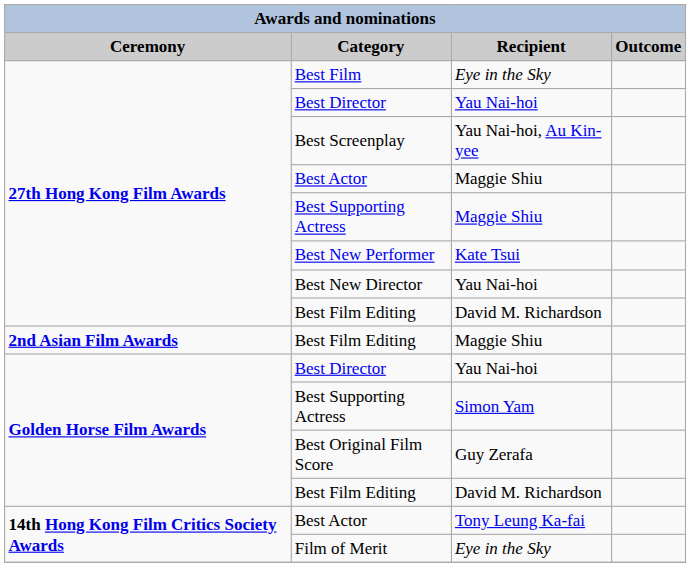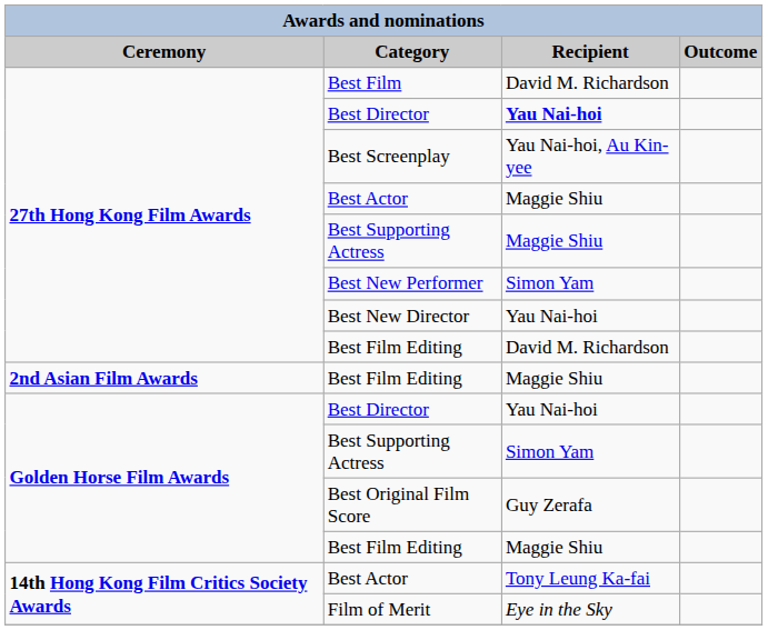Best Film | Recipient: Eye in the Sky -> David M. Richardson
27th Hong Kong Film Awards / Best Director | Recipient: normal -> bold
Best New Performer | Recipient: Kate Tsui -> Simon Yam
Golden Horse Film Awards / Best Film Editing | Recipient: David M. Richardson -> Maggie Shiu
